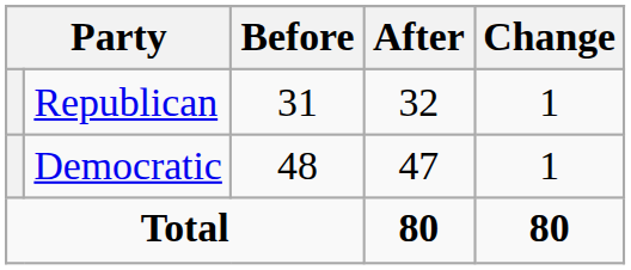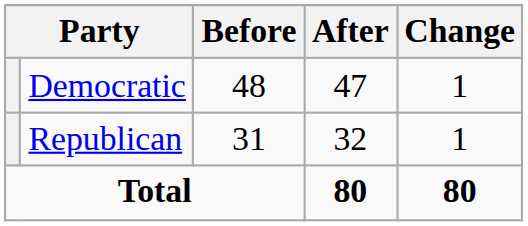rows swapped: Democratic <-> Republican
